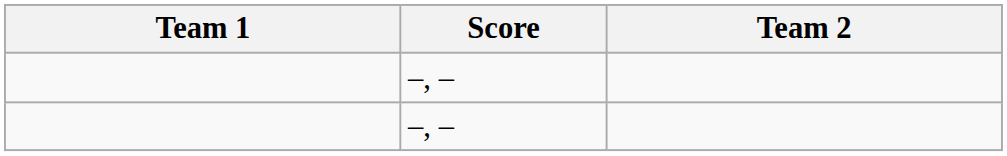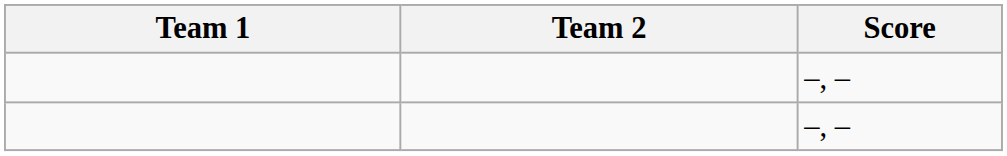columns swapped: Team 2 <-> Score
